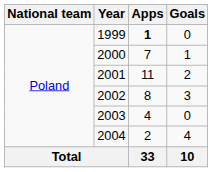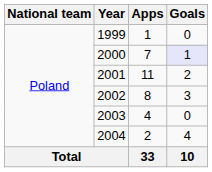1999 | Apps: bold -> normal
2000 | Goals: no background -> lavender background
